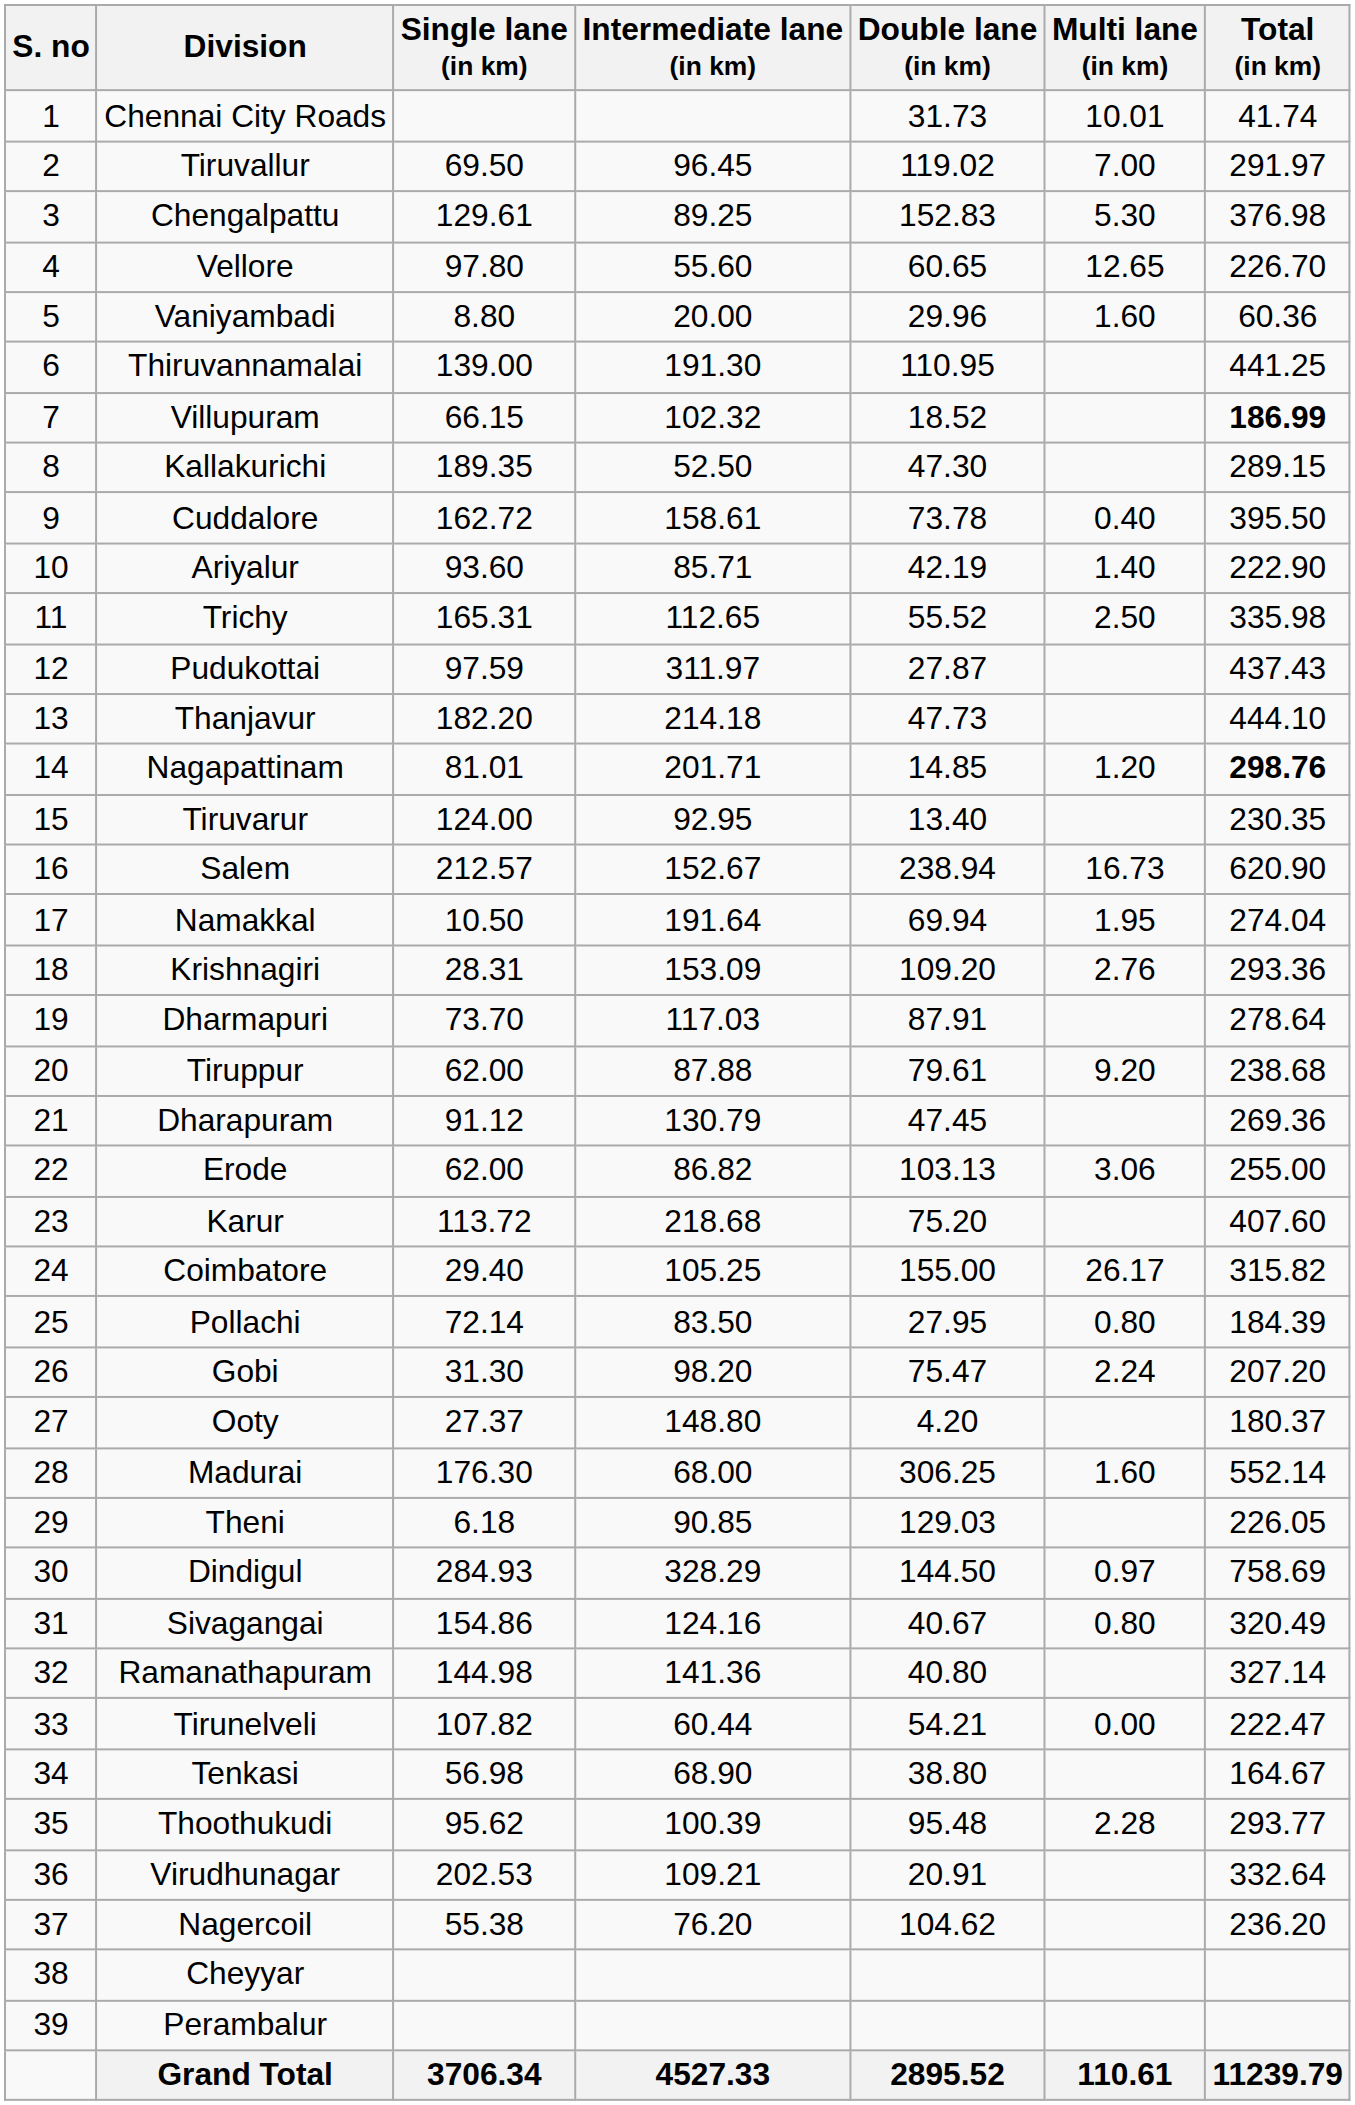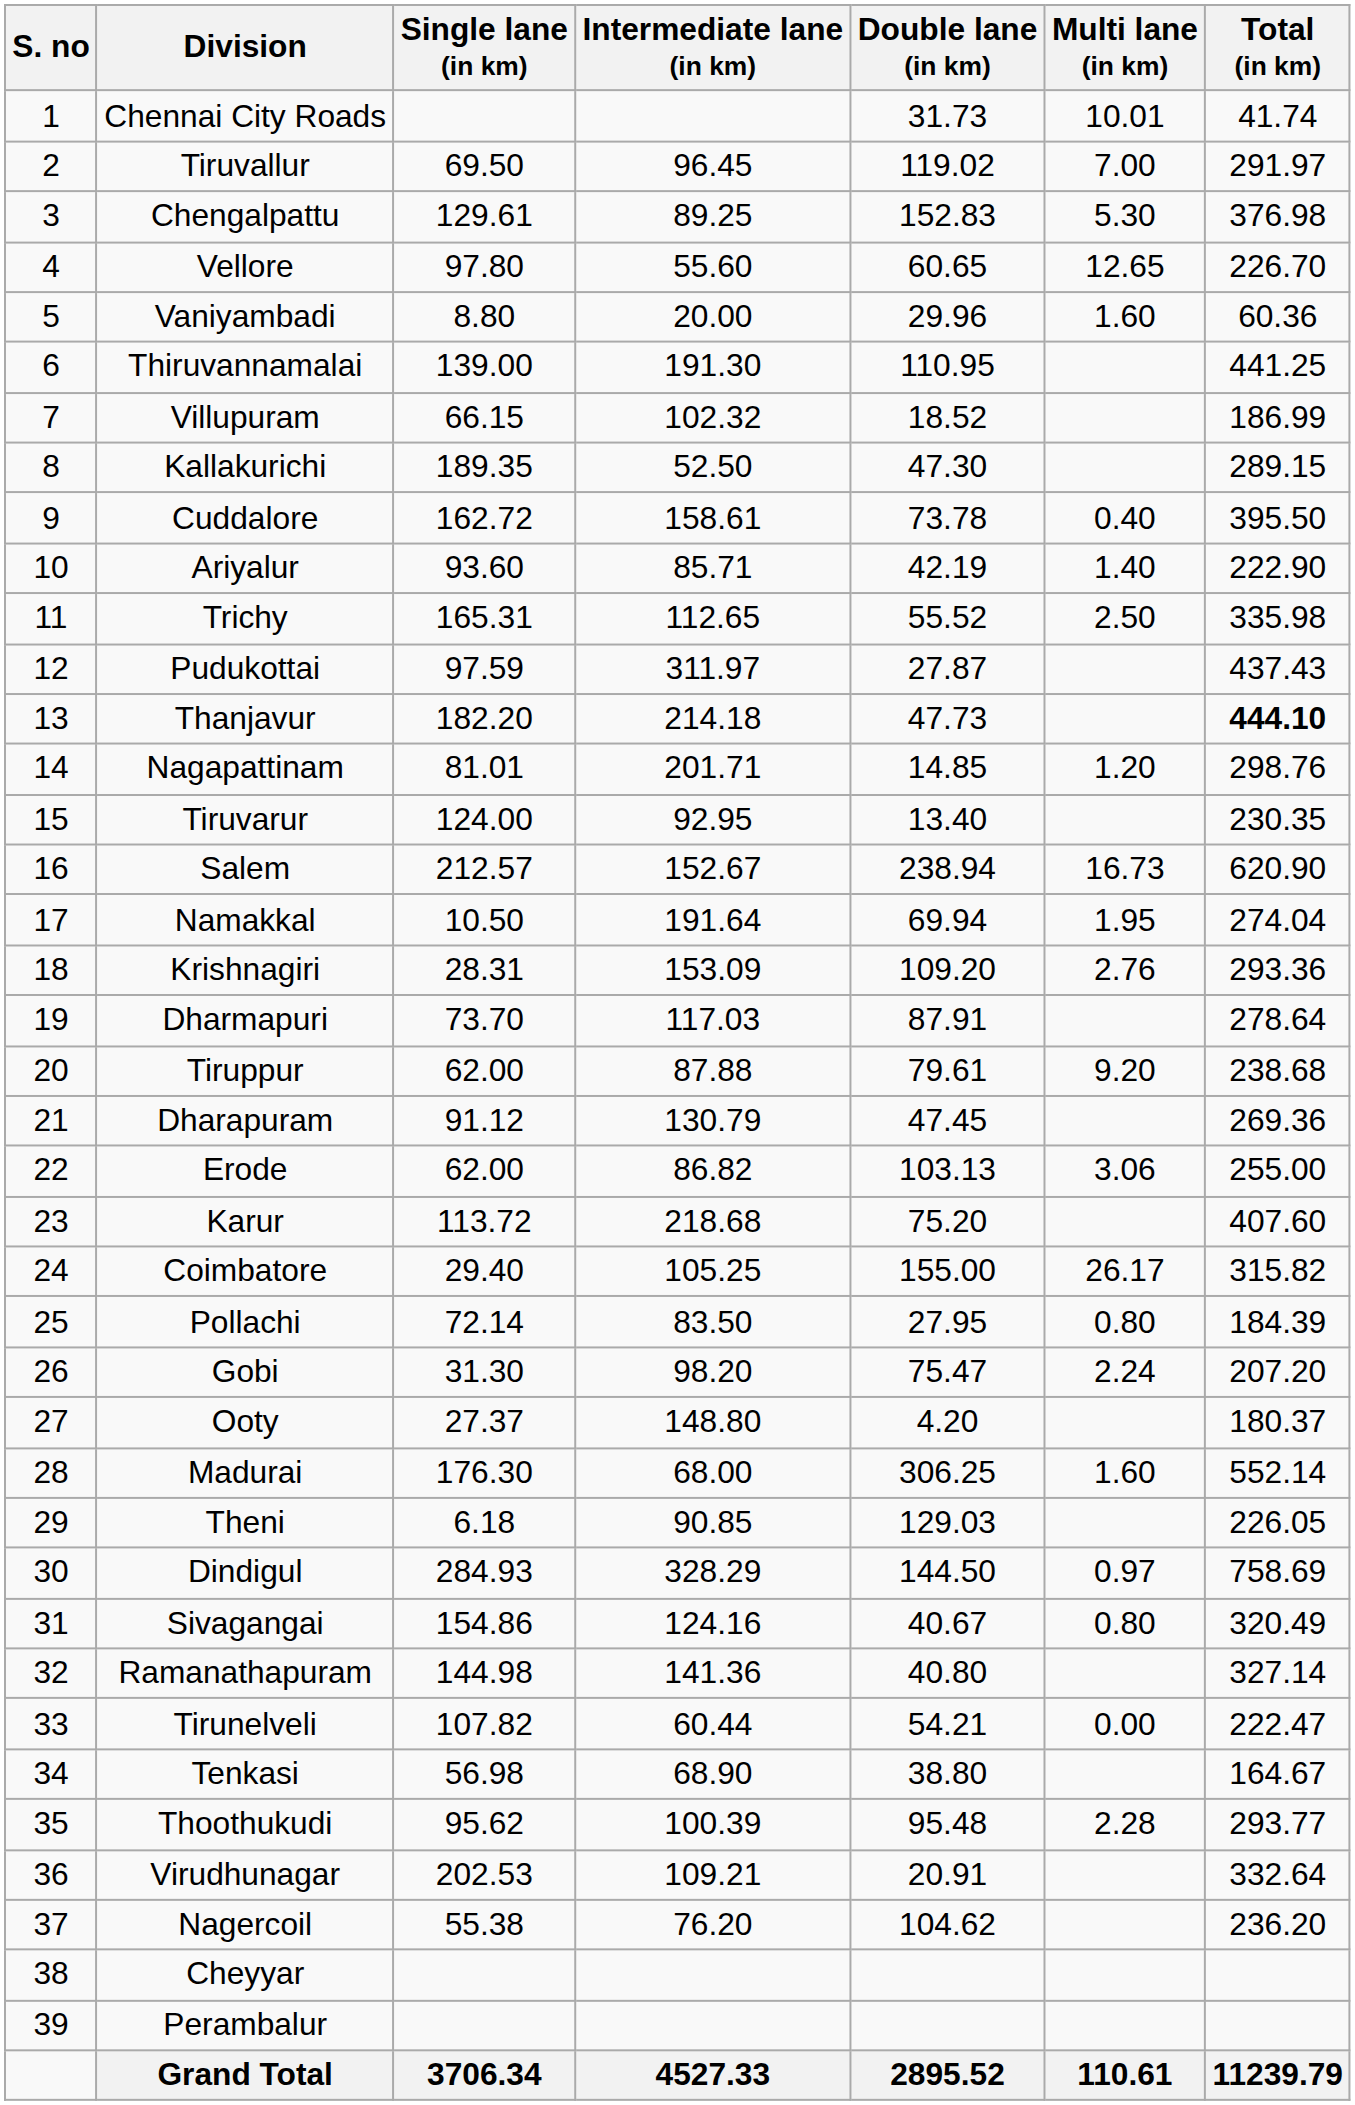Villupuram | Total (in km): bold -> normal
Thanjavur | Total (in km): normal -> bold
Nagapattinam | Total (in km): bold -> normal
